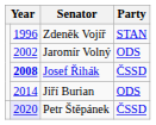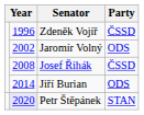Zdeněk Vojíř | Party: STAN -> ČSSD
Josef Řihák | column 2: bold -> normal
Petr Štěpánek | Party: ČSSD -> STAN
